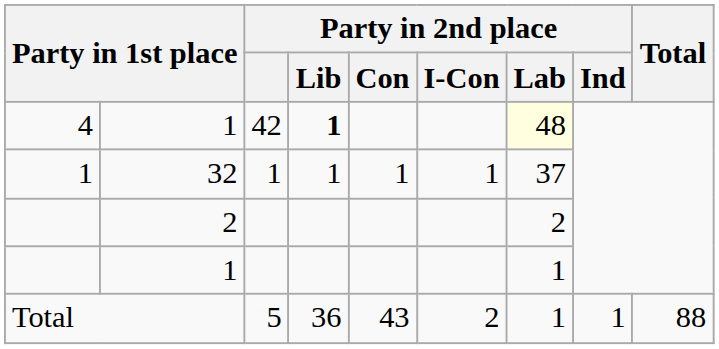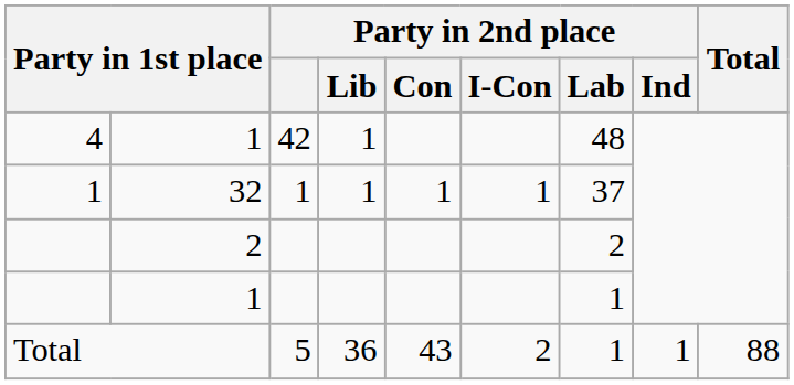4 | Party in 2nd place / Lib: bold -> normal
4 | Party in 2nd place / Lab: lightyellow background -> no background
